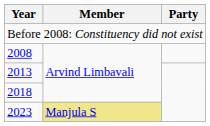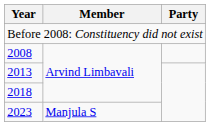2023 | Member: khaki background -> no background
